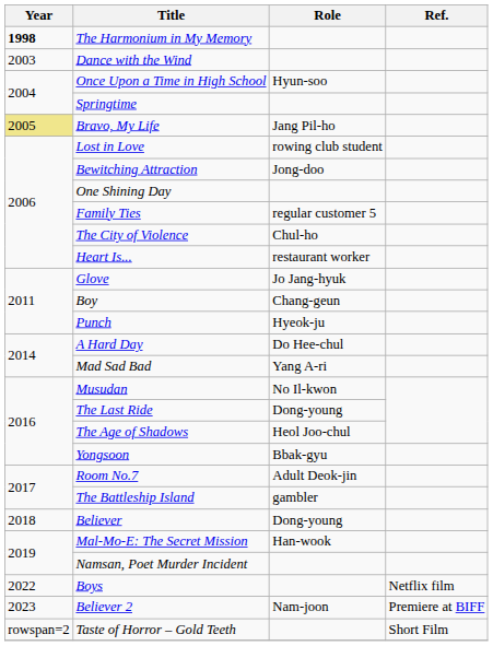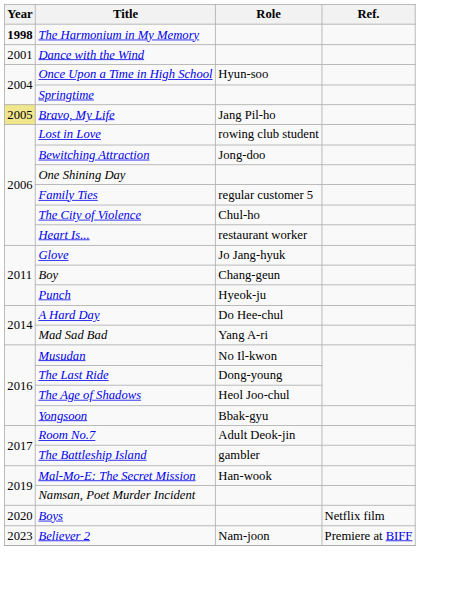Dance with the Wind | Year: 2003 -> 2001
- row: 2018 | Believer | Dong-young
Boys | Year: 2022 -> 2020
- row: rowspan=2 | Taste of Horror – Gold Teeth | Short Film
